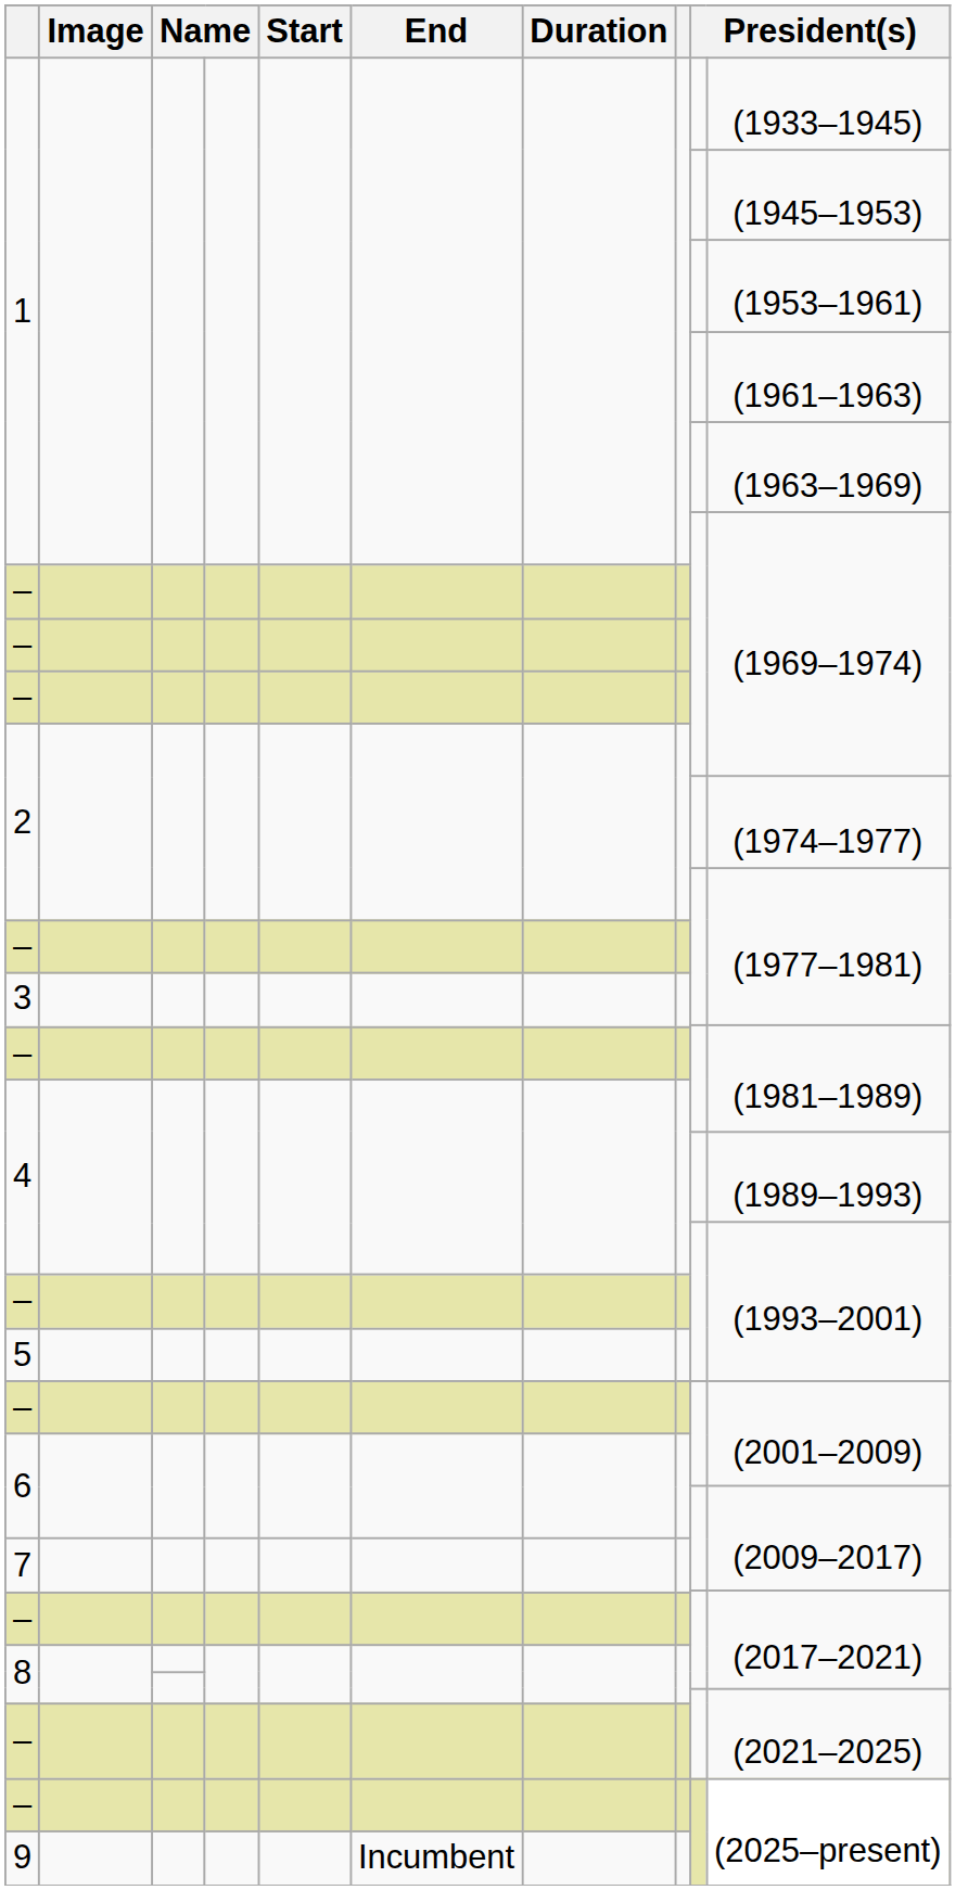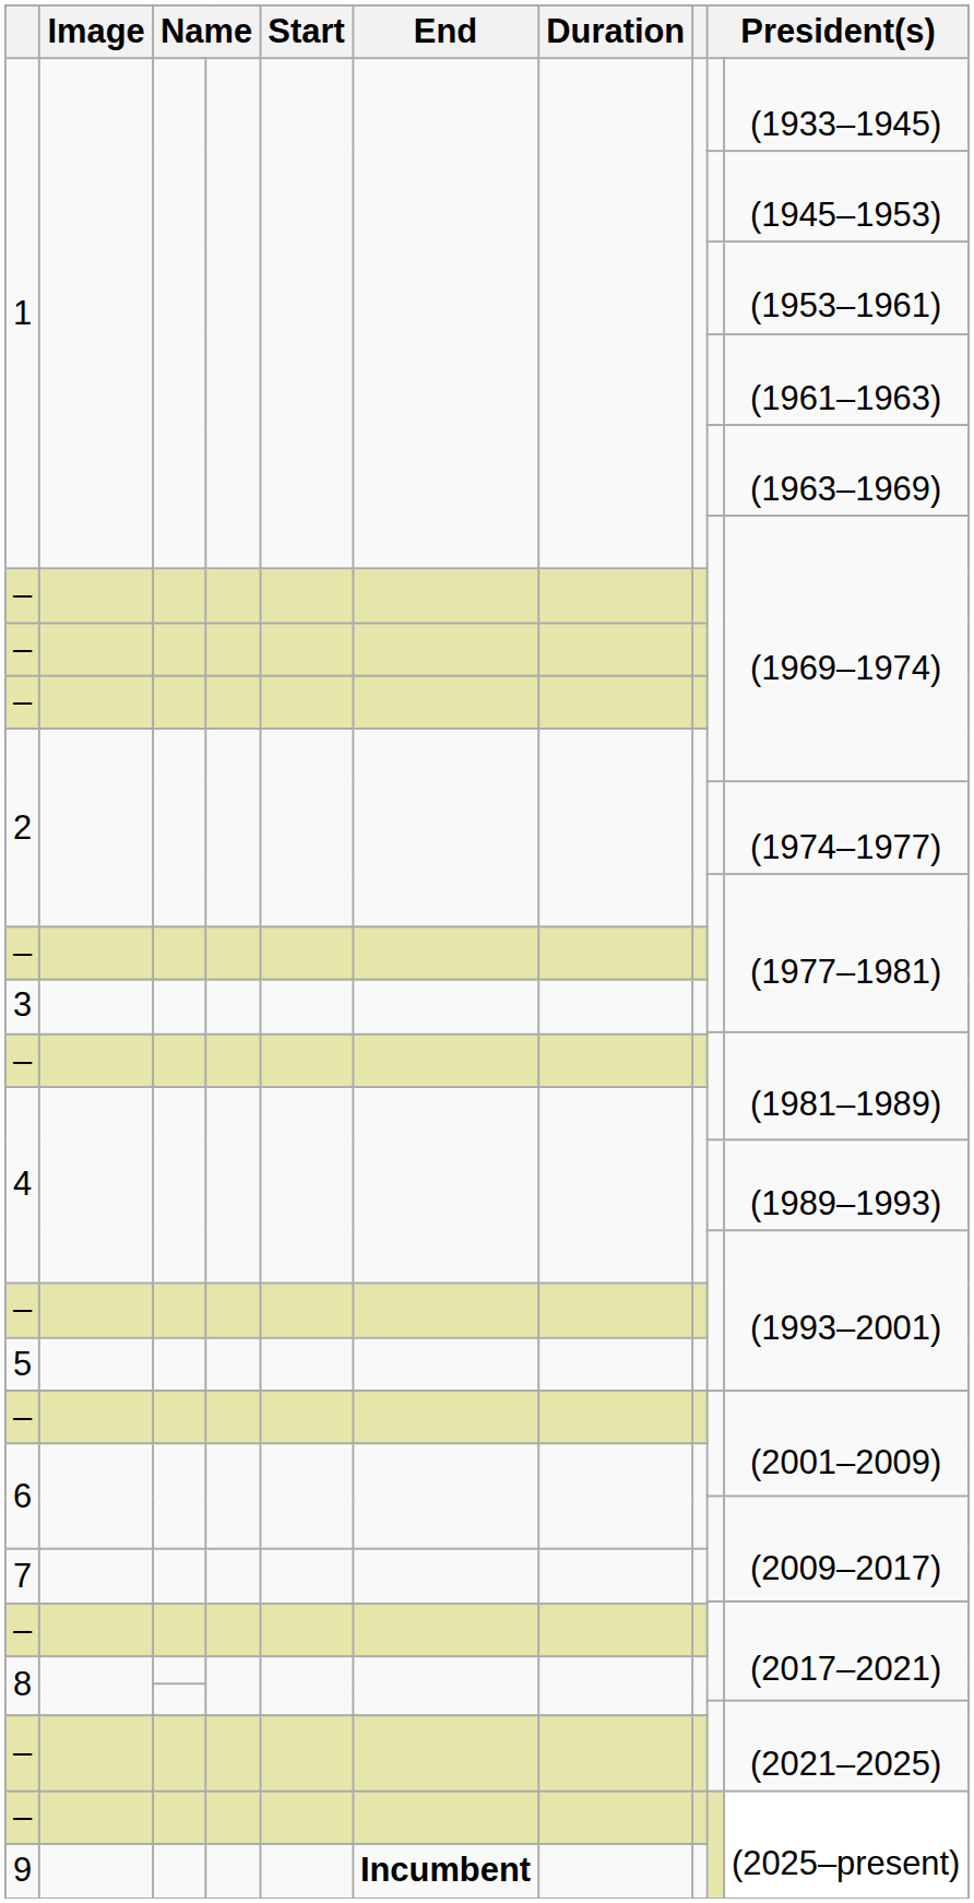9 | End: normal -> bold
